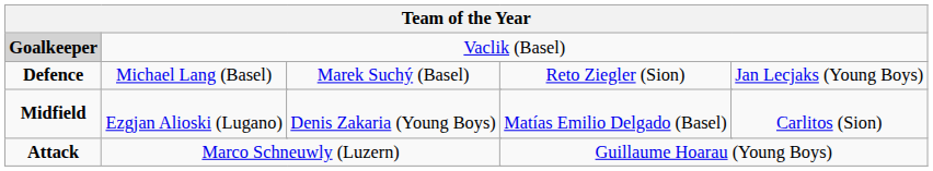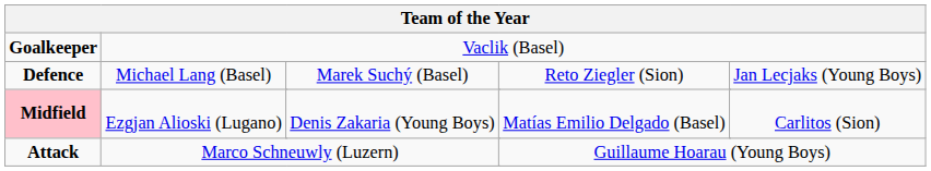Goalkeeper | column 1: lightgrey background -> no background
Midfield | column 1: no background -> pink background
